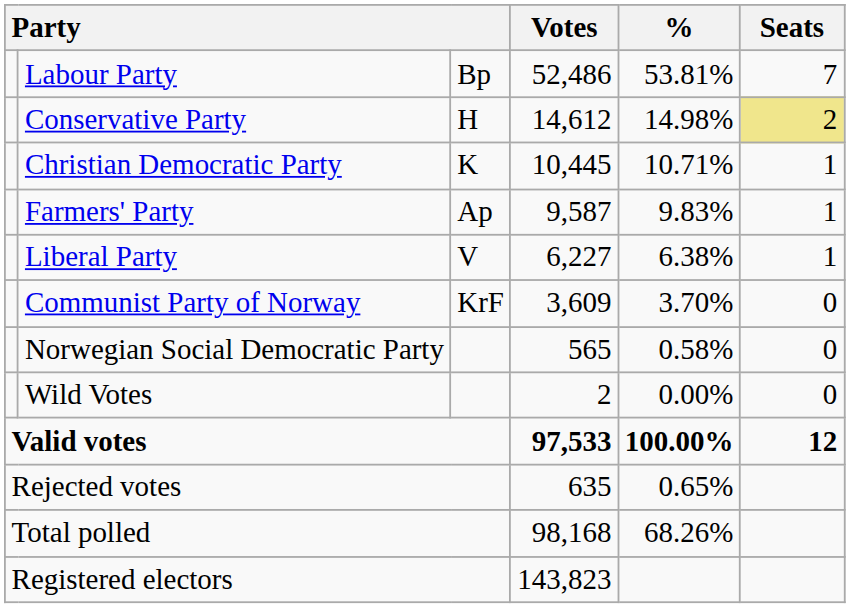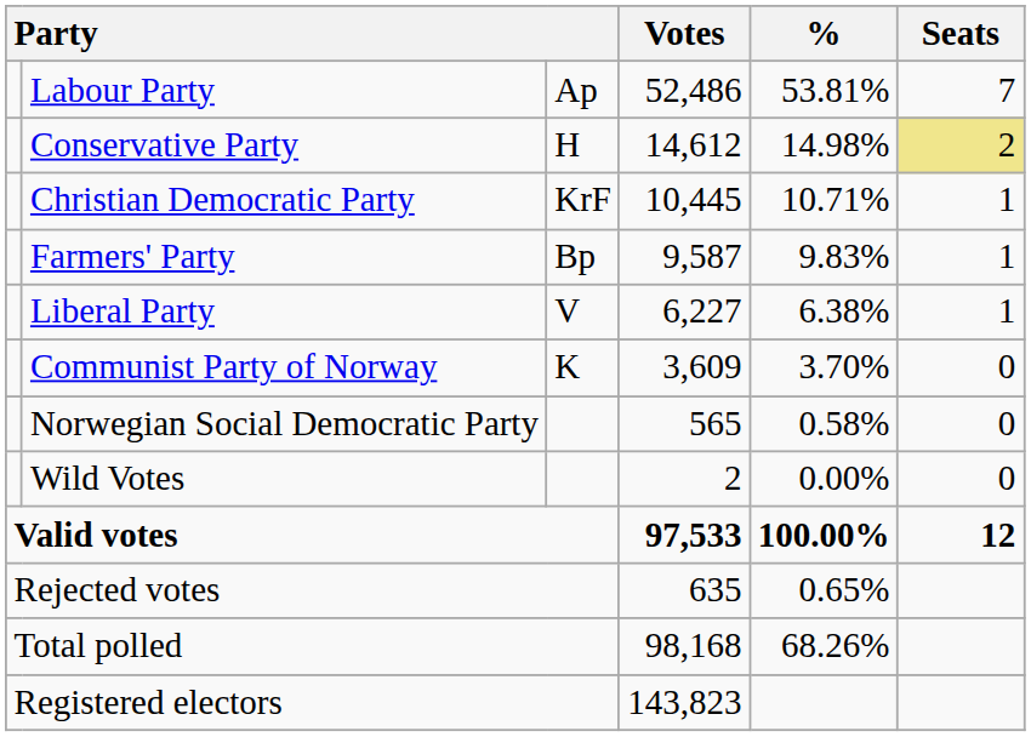Labour Party | column 3: Bp -> Ap
Christian Democratic Party | column 3: K -> KrF
Farmers' Party | column 3: Ap -> Bp
Communist Party of Norway | column 3: KrF -> K
